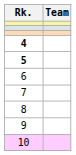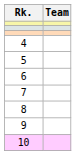row 5 | Rk.: bold -> normal
row 6 | Rk.: bold -> normal
